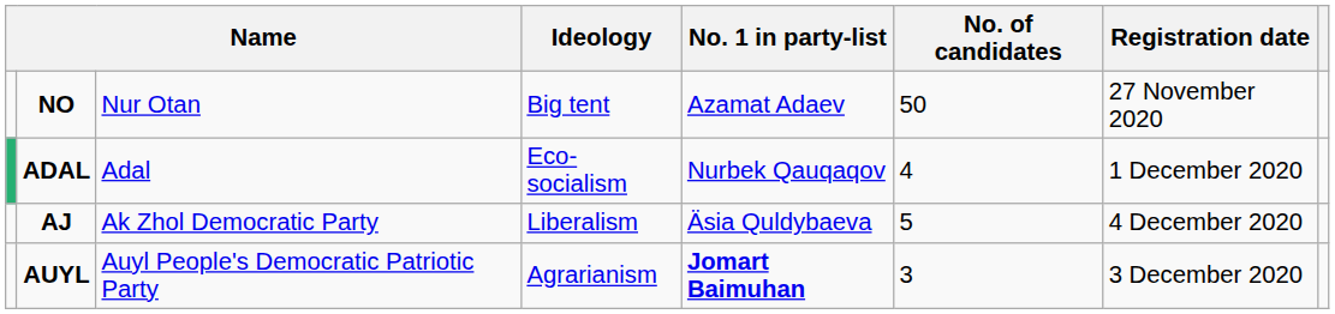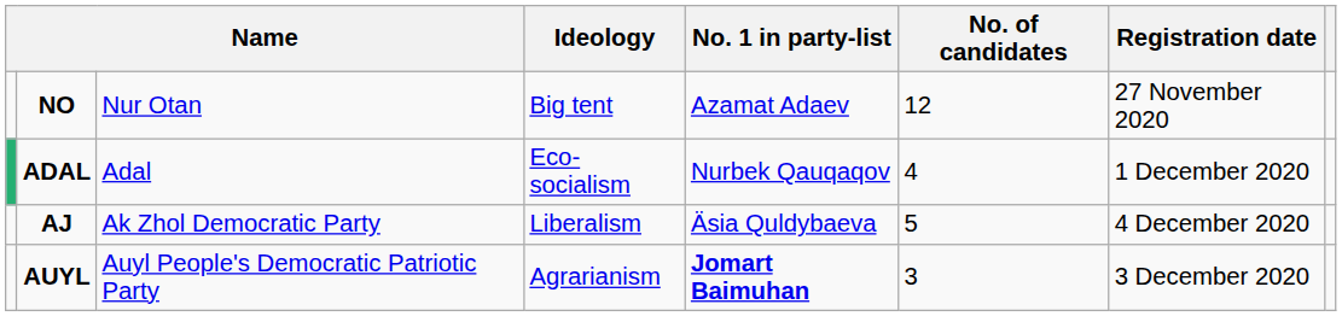NO | No. of candidates: 50 -> 12
